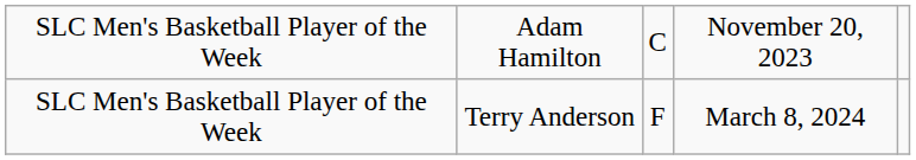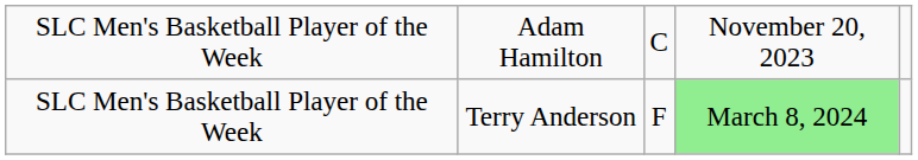SLC Men's Basketball Player of the Week / Terry Anderson | column 4: no background -> lightgreen background
